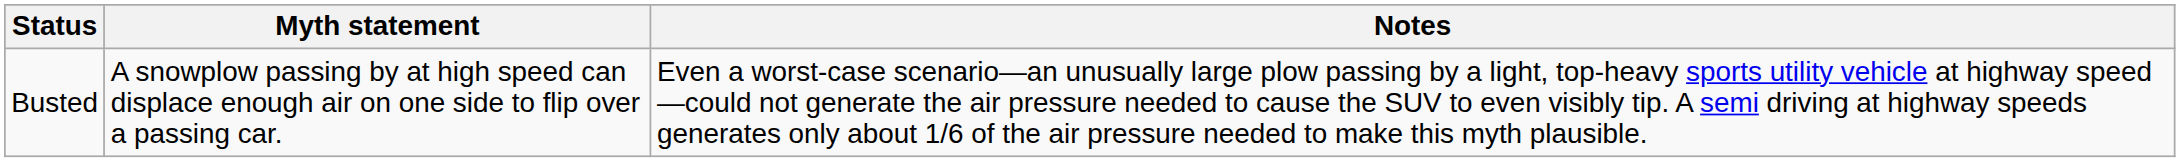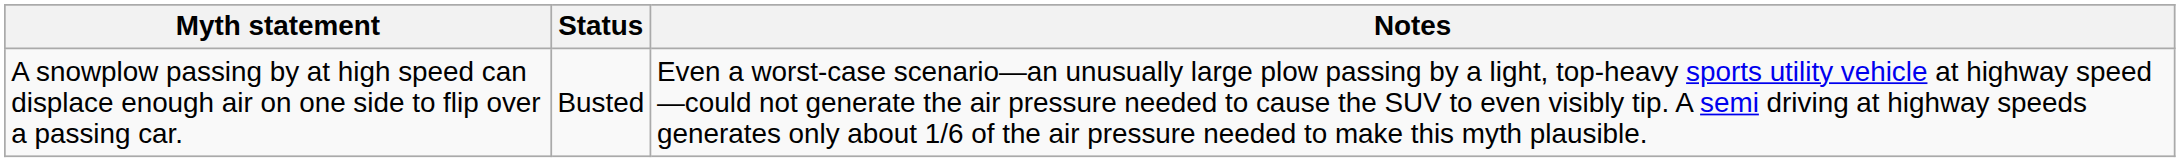columns swapped: Myth statement <-> Status
